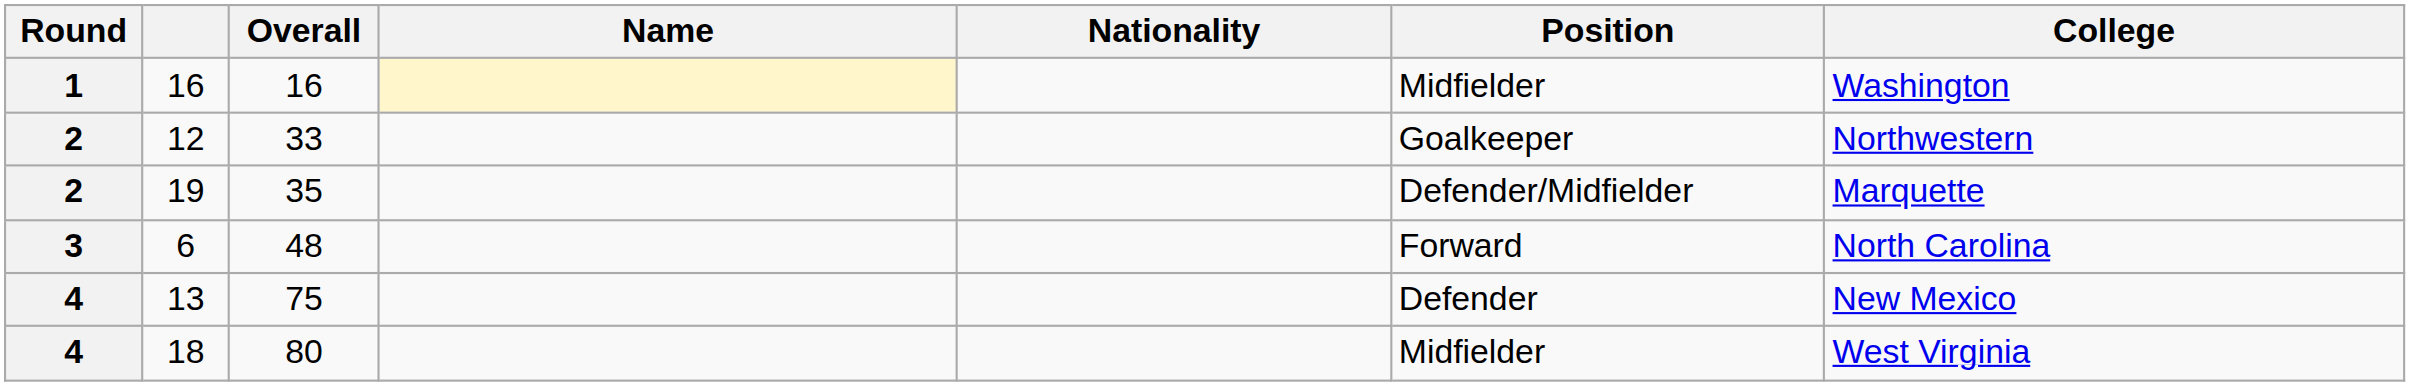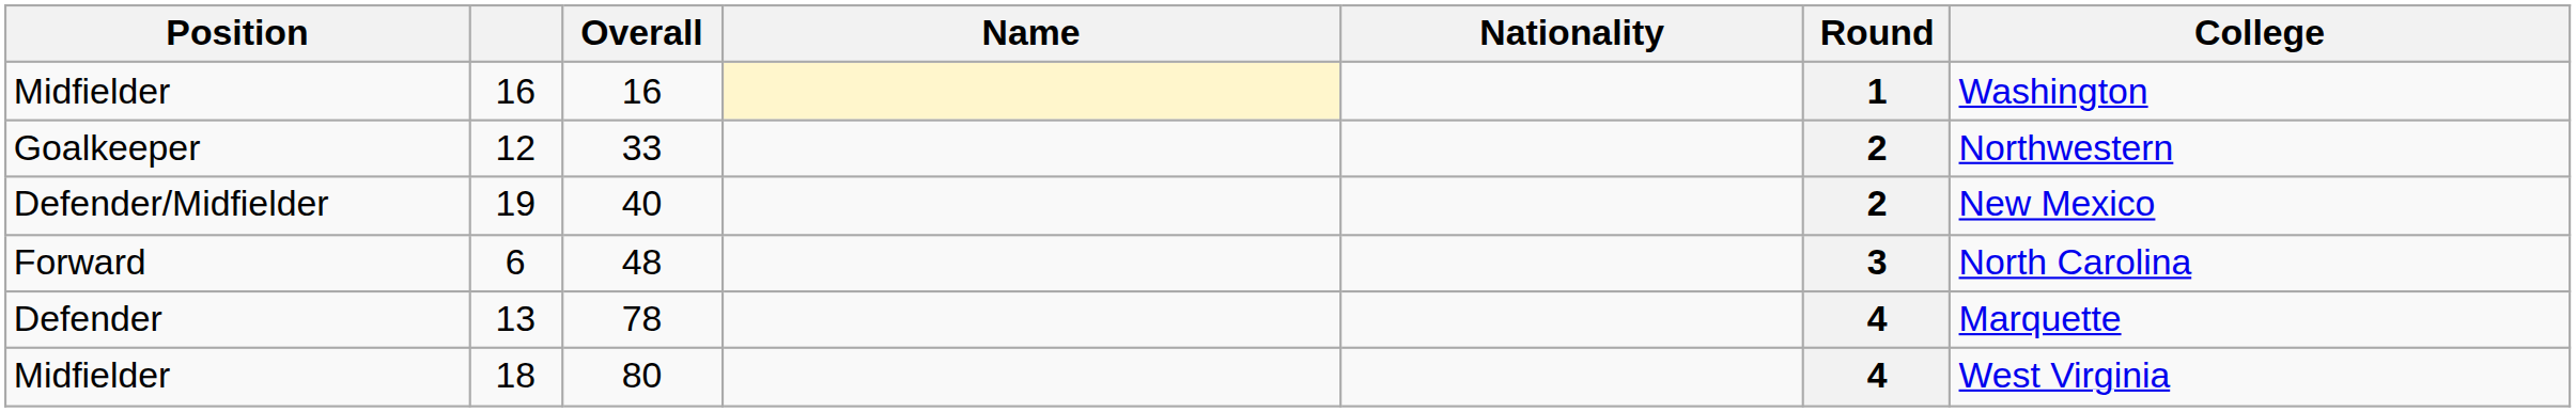columns swapped: Round <-> Position
19 | Overall: 35 -> 40
19 | College: Marquette -> New Mexico
13 | Overall: 75 -> 78
13 | College: New Mexico -> Marquette
